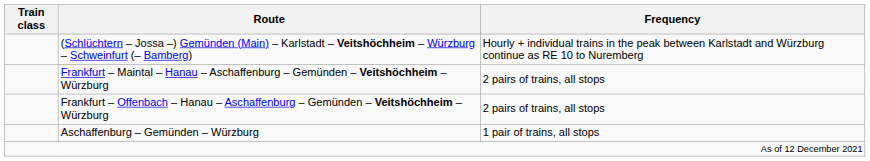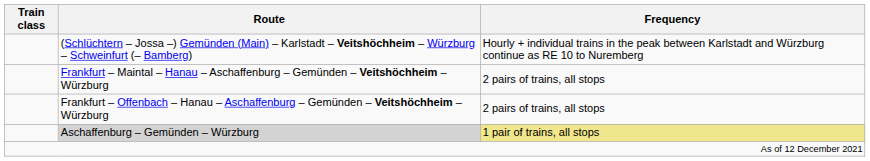Aschaffenburg – Gemünden – Würzburg | Route: no background -> lightgrey background
Aschaffenburg – Gemünden – Würzburg | Frequency: no background -> khaki background
